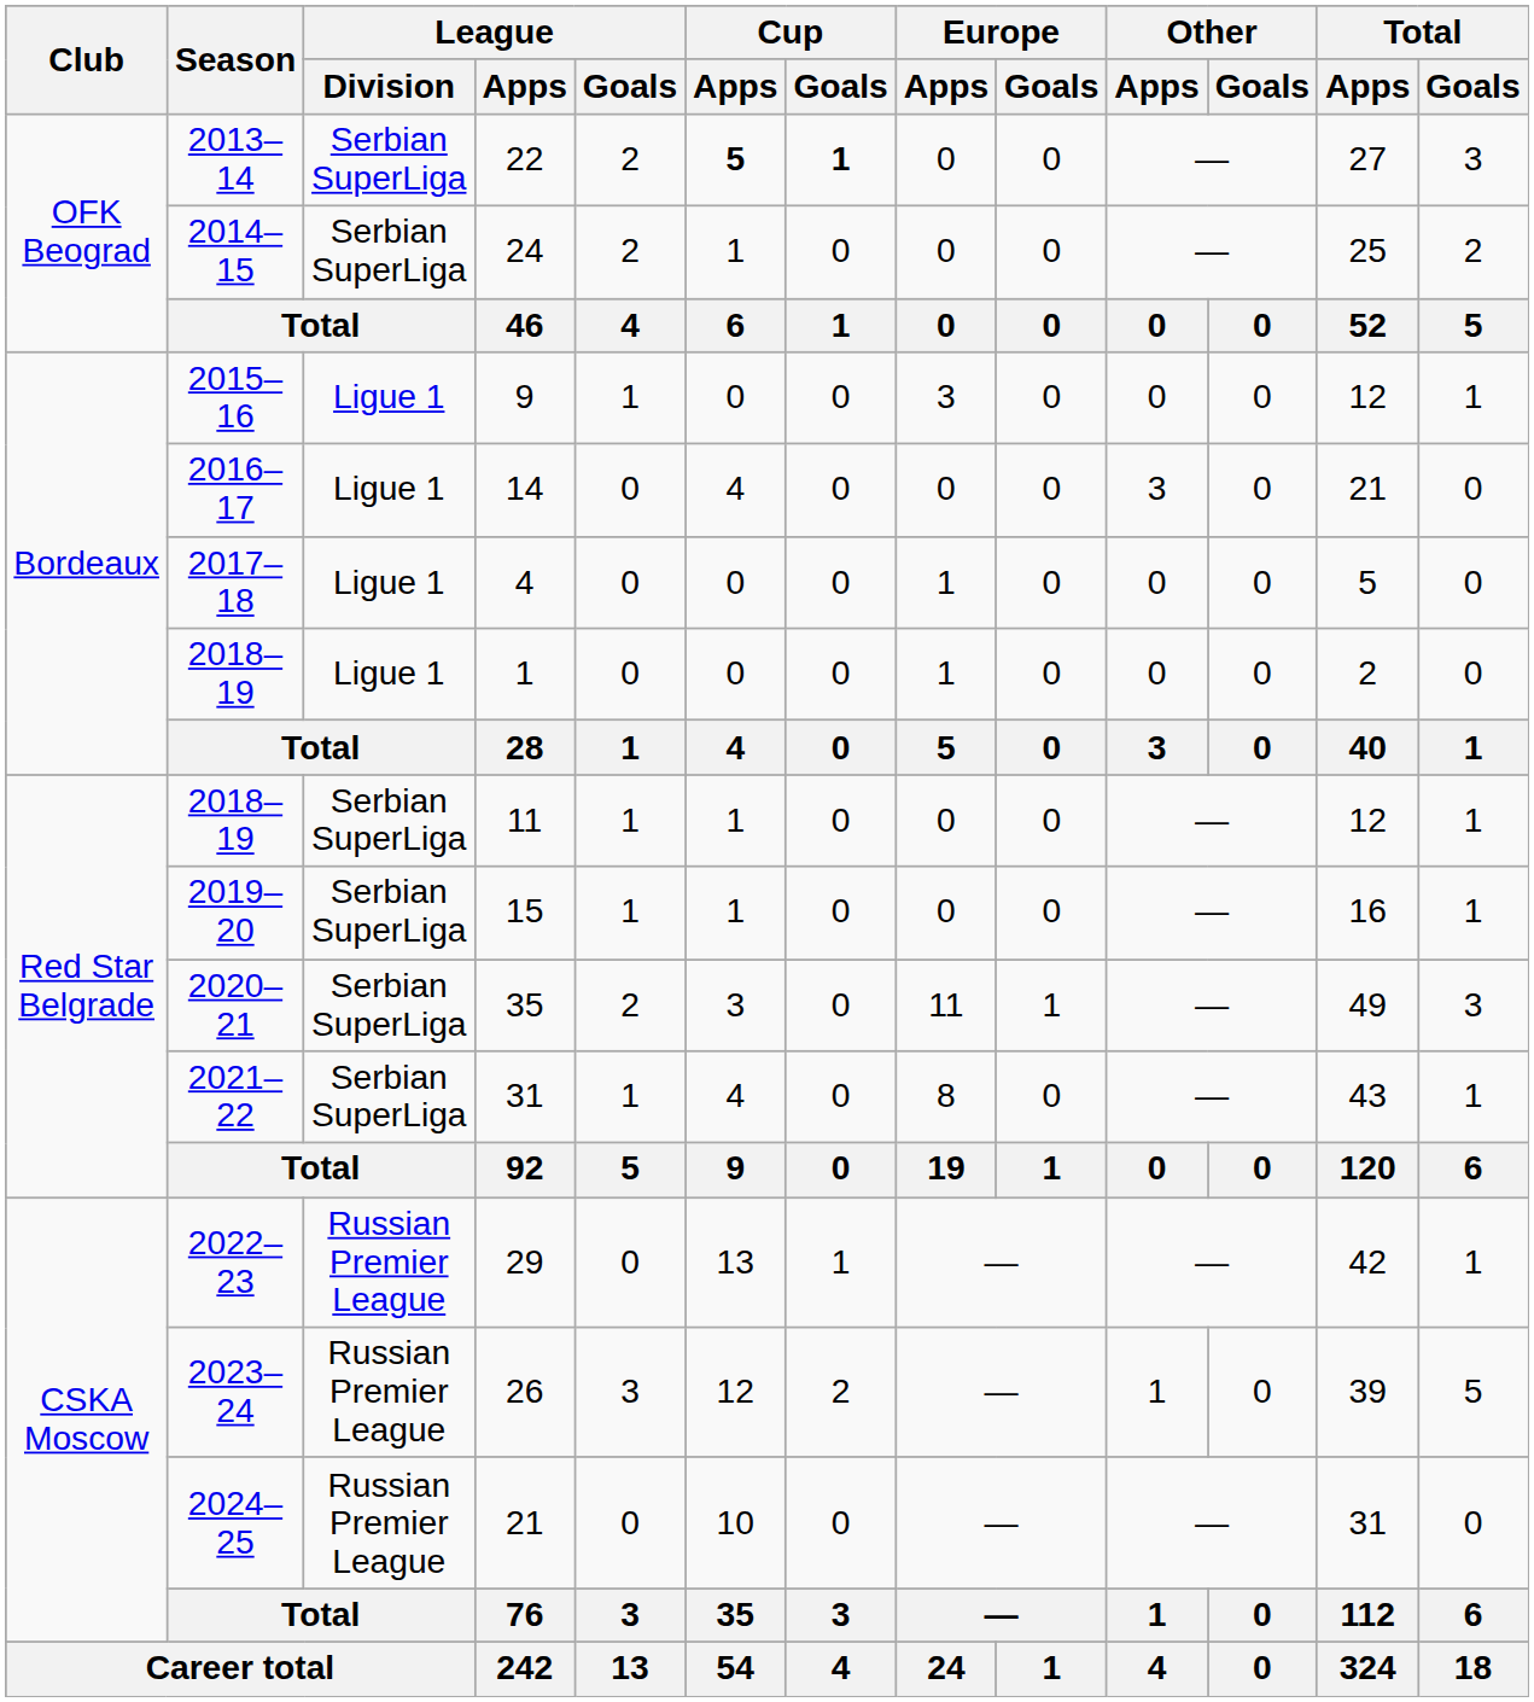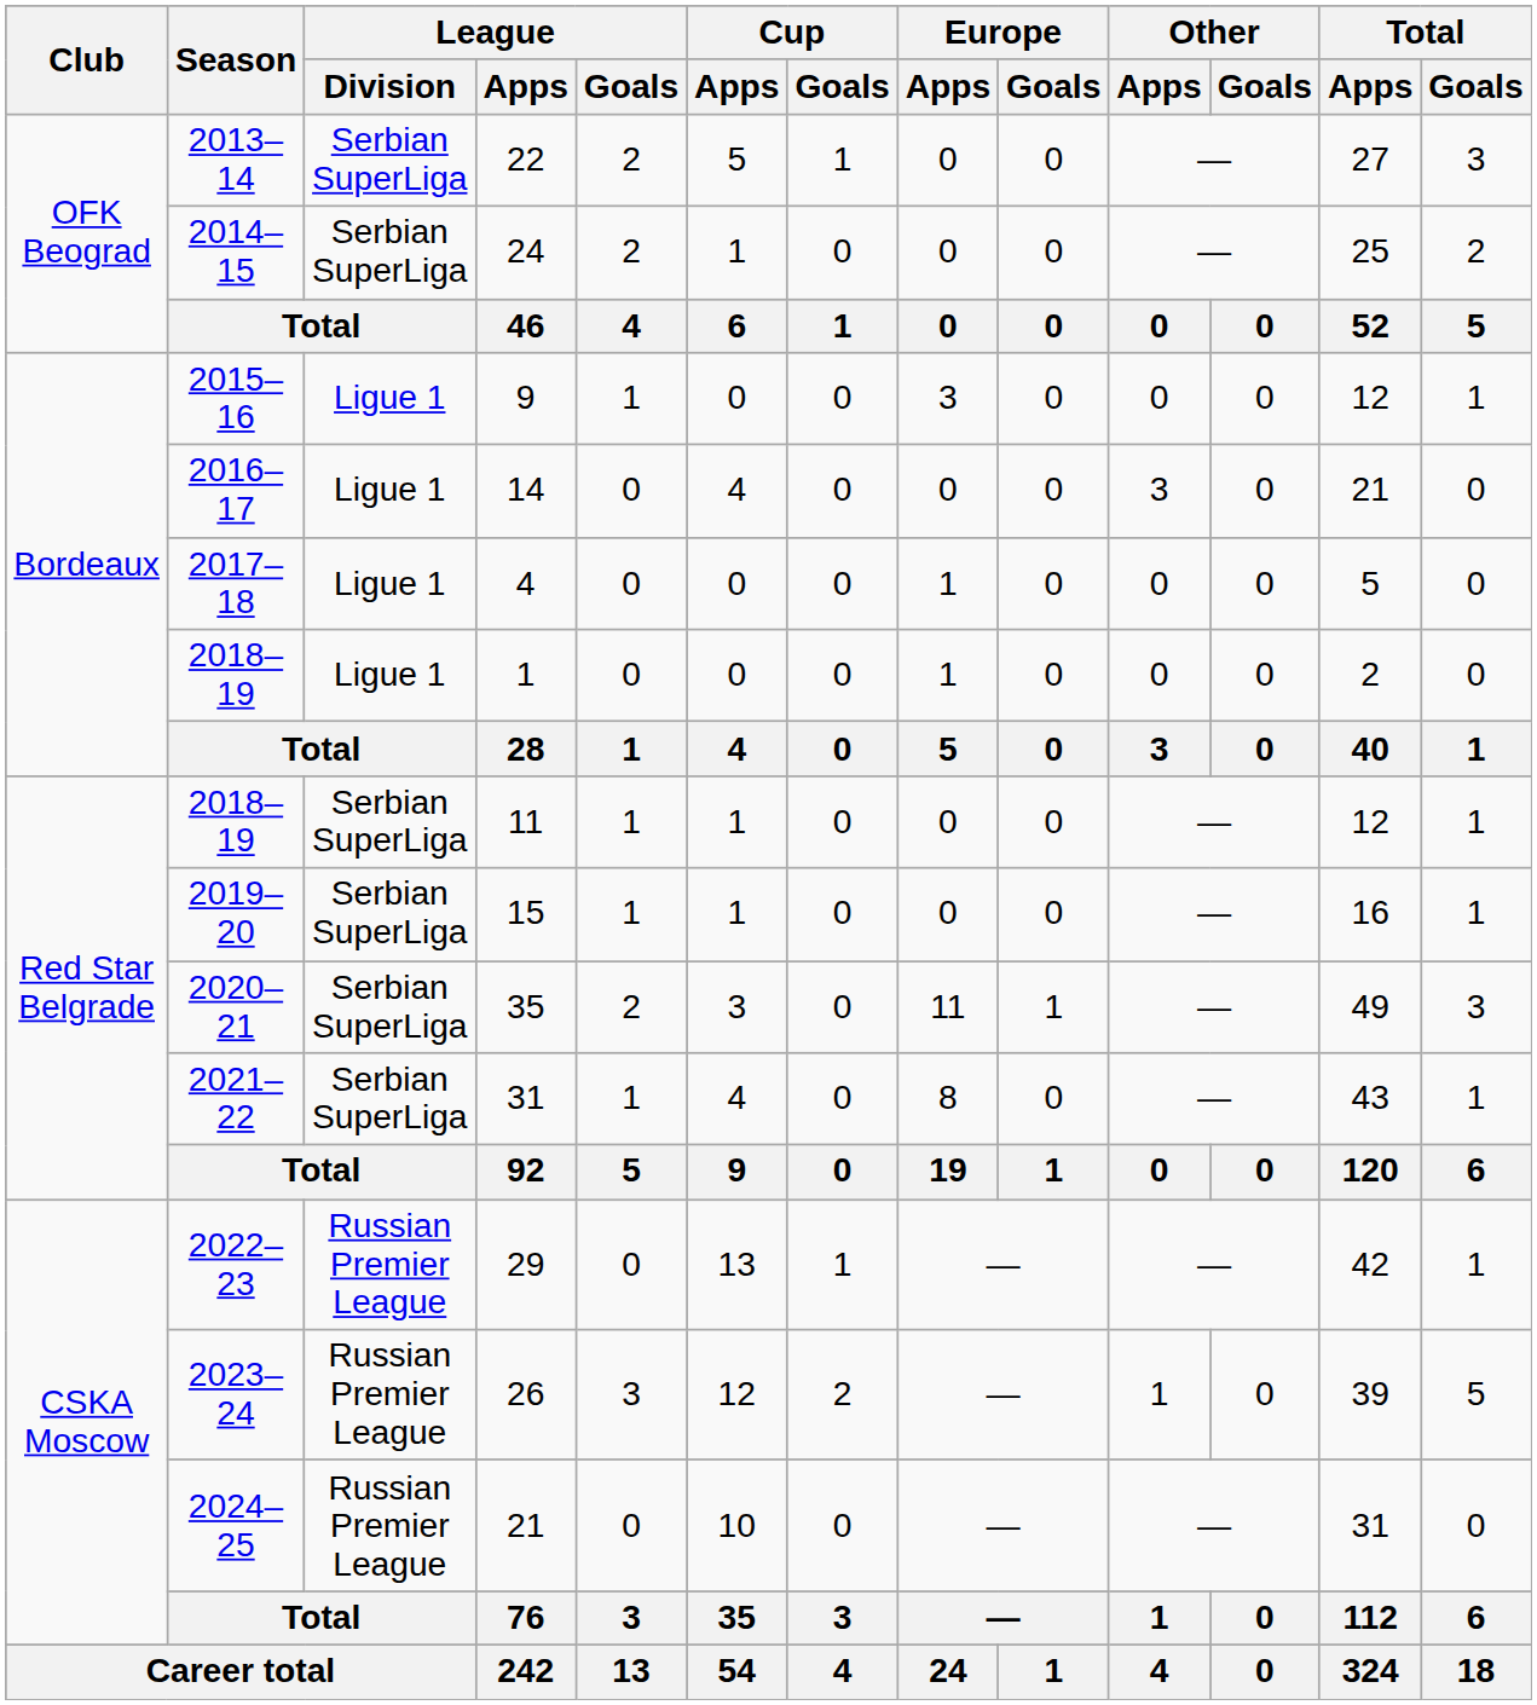22 | Cup / Apps: bold -> normal
22 | Cup / Goals: bold -> normal
